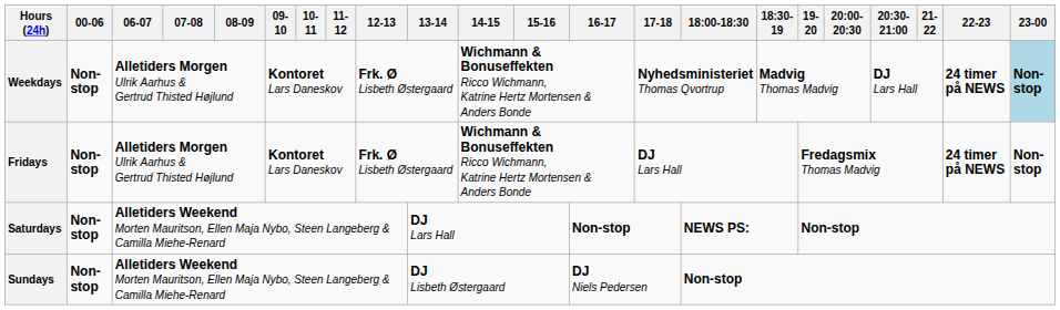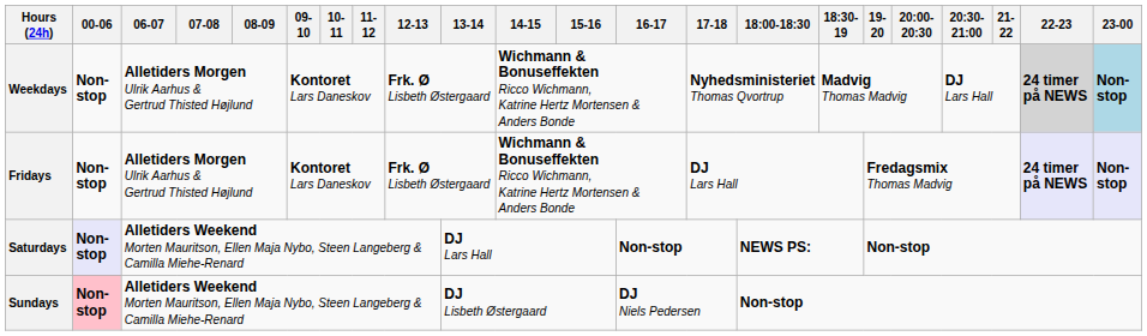Weekdays | 22-23: no background -> lightgrey background
Fridays | 22-23: no background -> lavender background
Fridays | 23-00: no background -> lavender background
Saturdays | 00-06: no background -> lavender background
Sundays | 00-06: no background -> pink background
